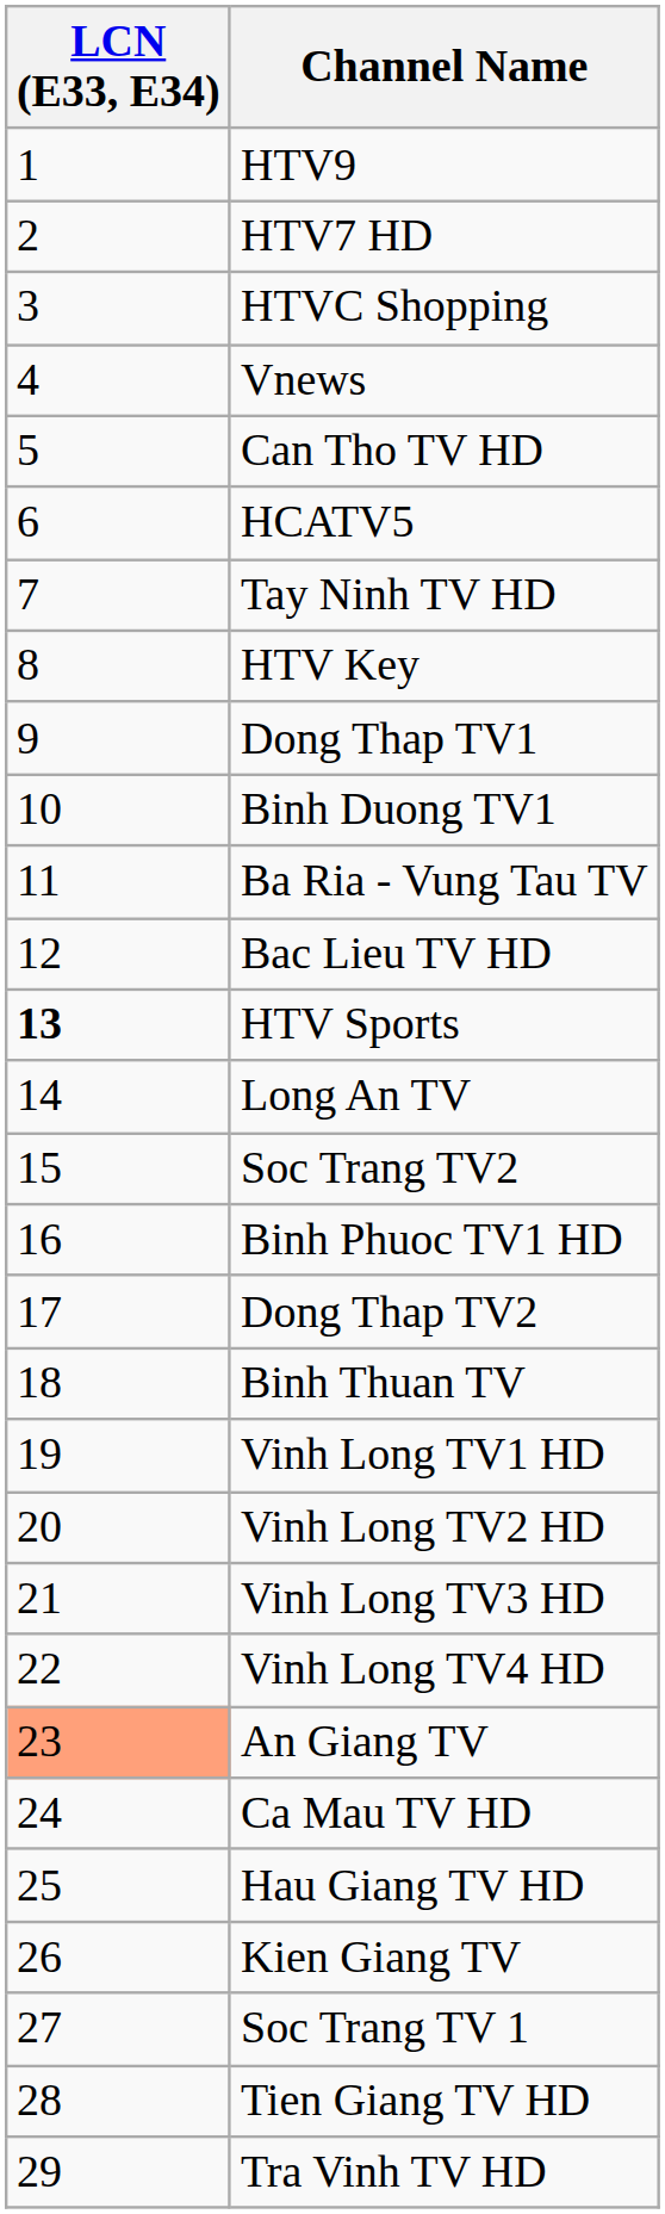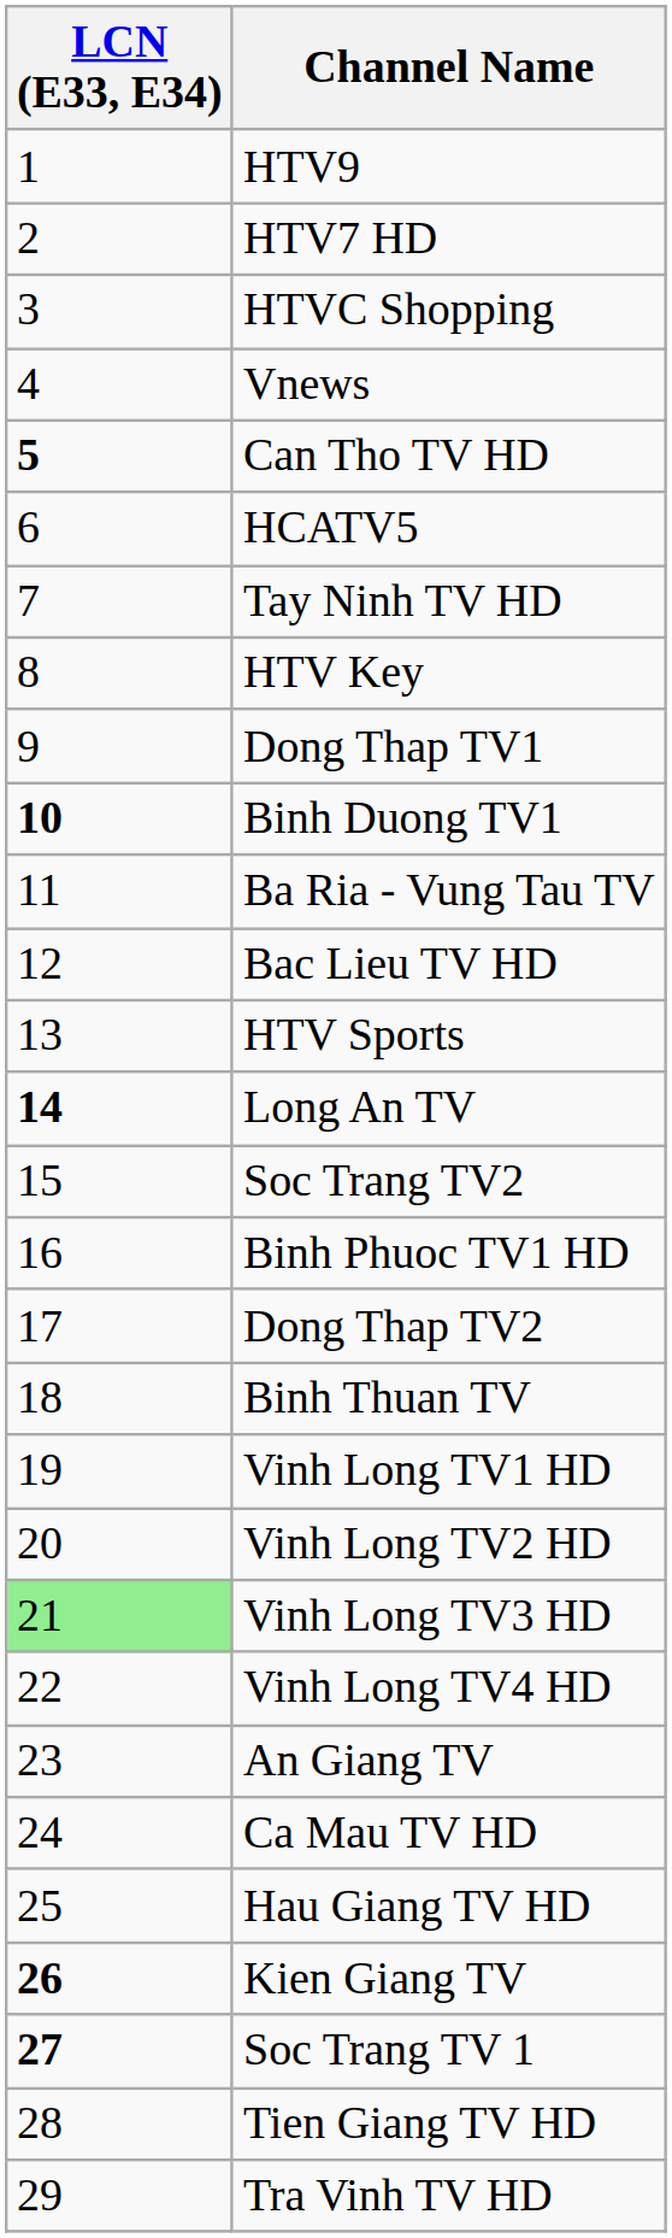Can Tho TV HD | LCN (E33, E34): normal -> bold
Binh Duong TV1 | LCN (E33, E34): normal -> bold
HTV Sports | LCN (E33, E34): bold -> normal
Long An TV | LCN (E33, E34): normal -> bold
Vinh Long TV3 HD | LCN (E33, E34): no background -> lightgreen background
An Giang TV | LCN (E33, E34): lightsalmon background -> no background
Kien Giang TV | LCN (E33, E34): normal -> bold
Soc Trang TV 1 | LCN (E33, E34): normal -> bold
